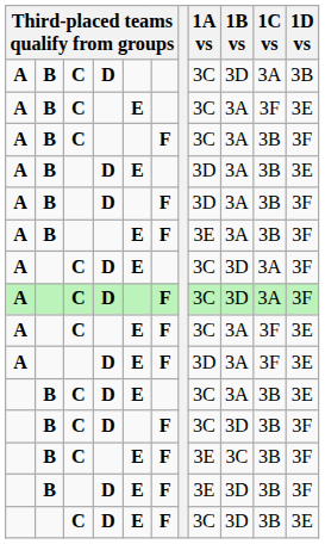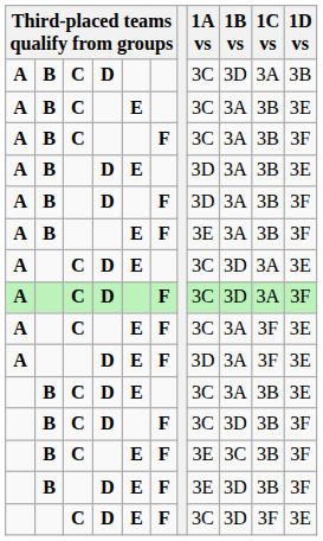row 3 | 1C vs: 3F -> 3B
row 8 | 1D vs: 3F -> 3E
row 16 | 1C vs: 3B -> 3F
